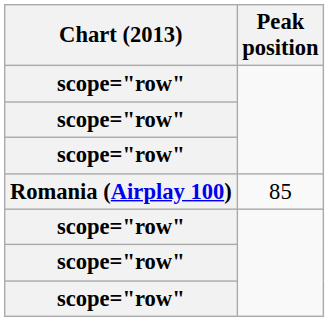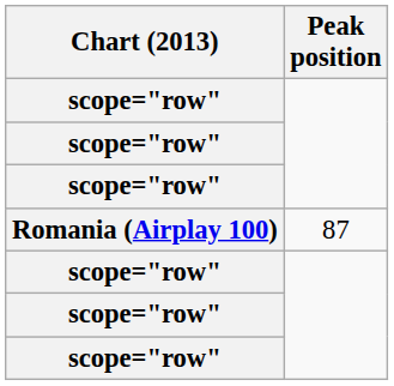Romania (Airplay 100) | Peak position: 85 -> 87
